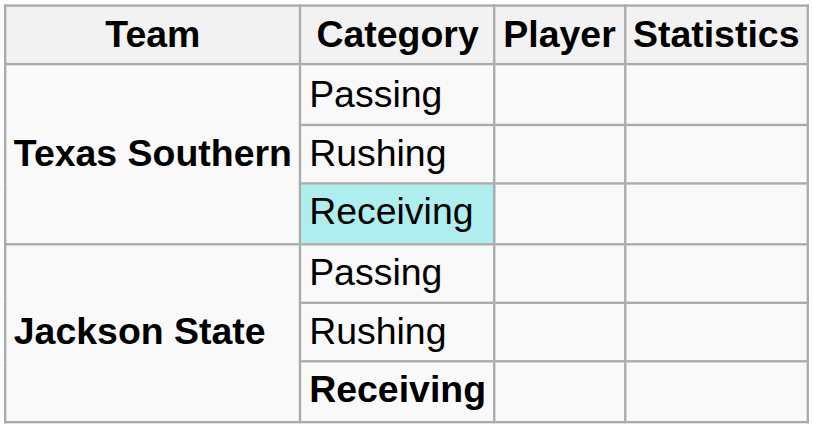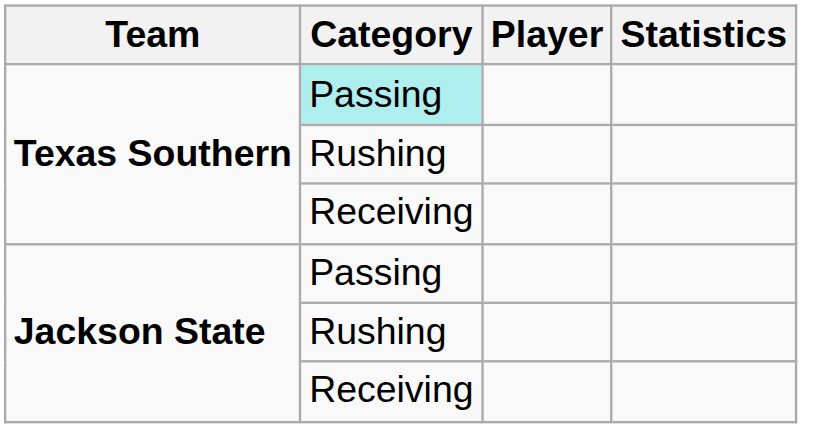Texas Southern / Passing | Category: no background -> paleturquoise background
Texas Southern / Receiving | Category: paleturquoise background -> no background
Jackson State / Receiving | Category: bold -> normal
